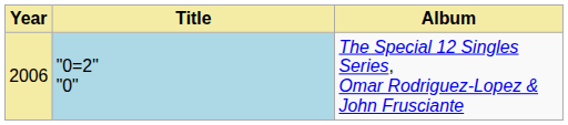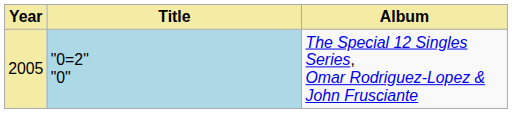row 2 | Year: 2006 -> 2005
